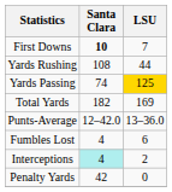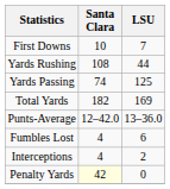First Downs | Santa Clara: bold -> normal
Yards Passing | LSU: gold background -> no background
Interceptions | Santa Clara: paleturquoise background -> no background
Penalty Yards | Santa Clara: no background -> lightyellow background
